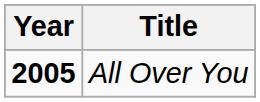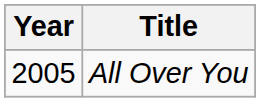row 2 | Year: bold -> normal
